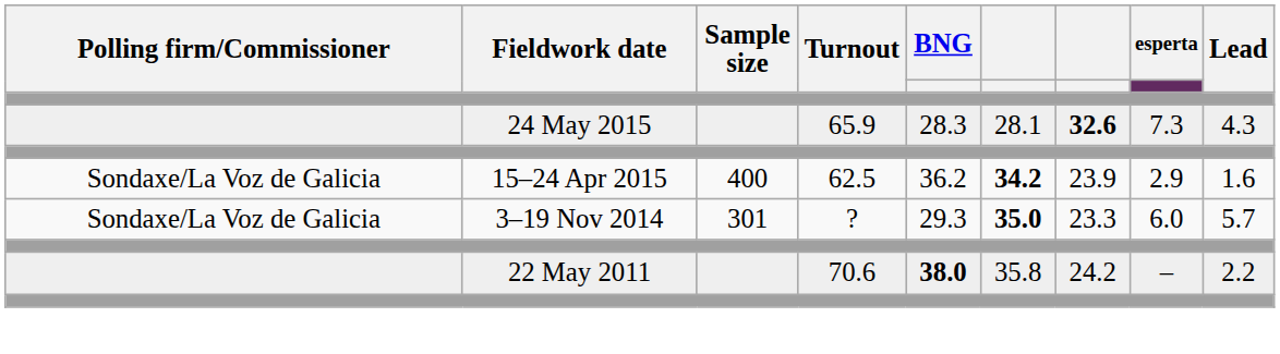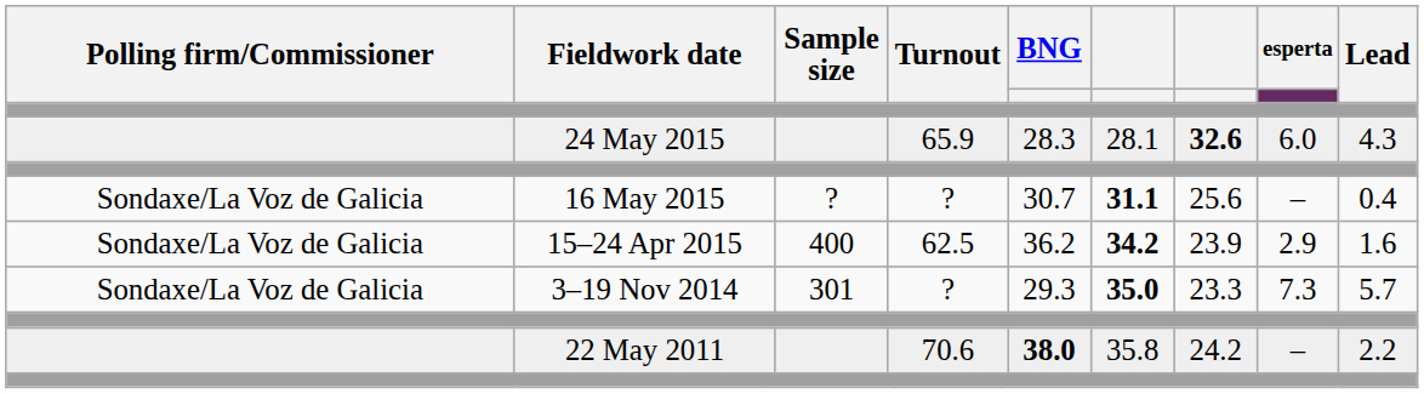24 May 2015 | esperta: 7.3 -> 6.0
+ row: Sondaxe/La Voz de Galicia | 16 May 2015 | ? | ? | 30.7 | 31.1 | 25.6 | – | 0.4
3–19 Nov 2014 | esperta: 6.0 -> 7.3
